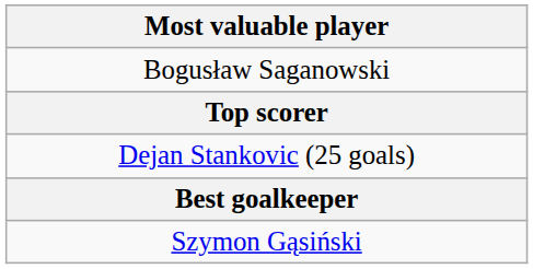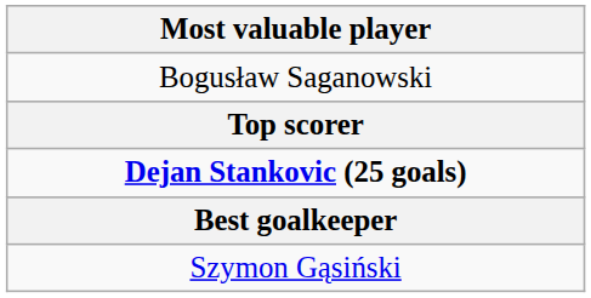row 4 | column 1: normal -> bold
